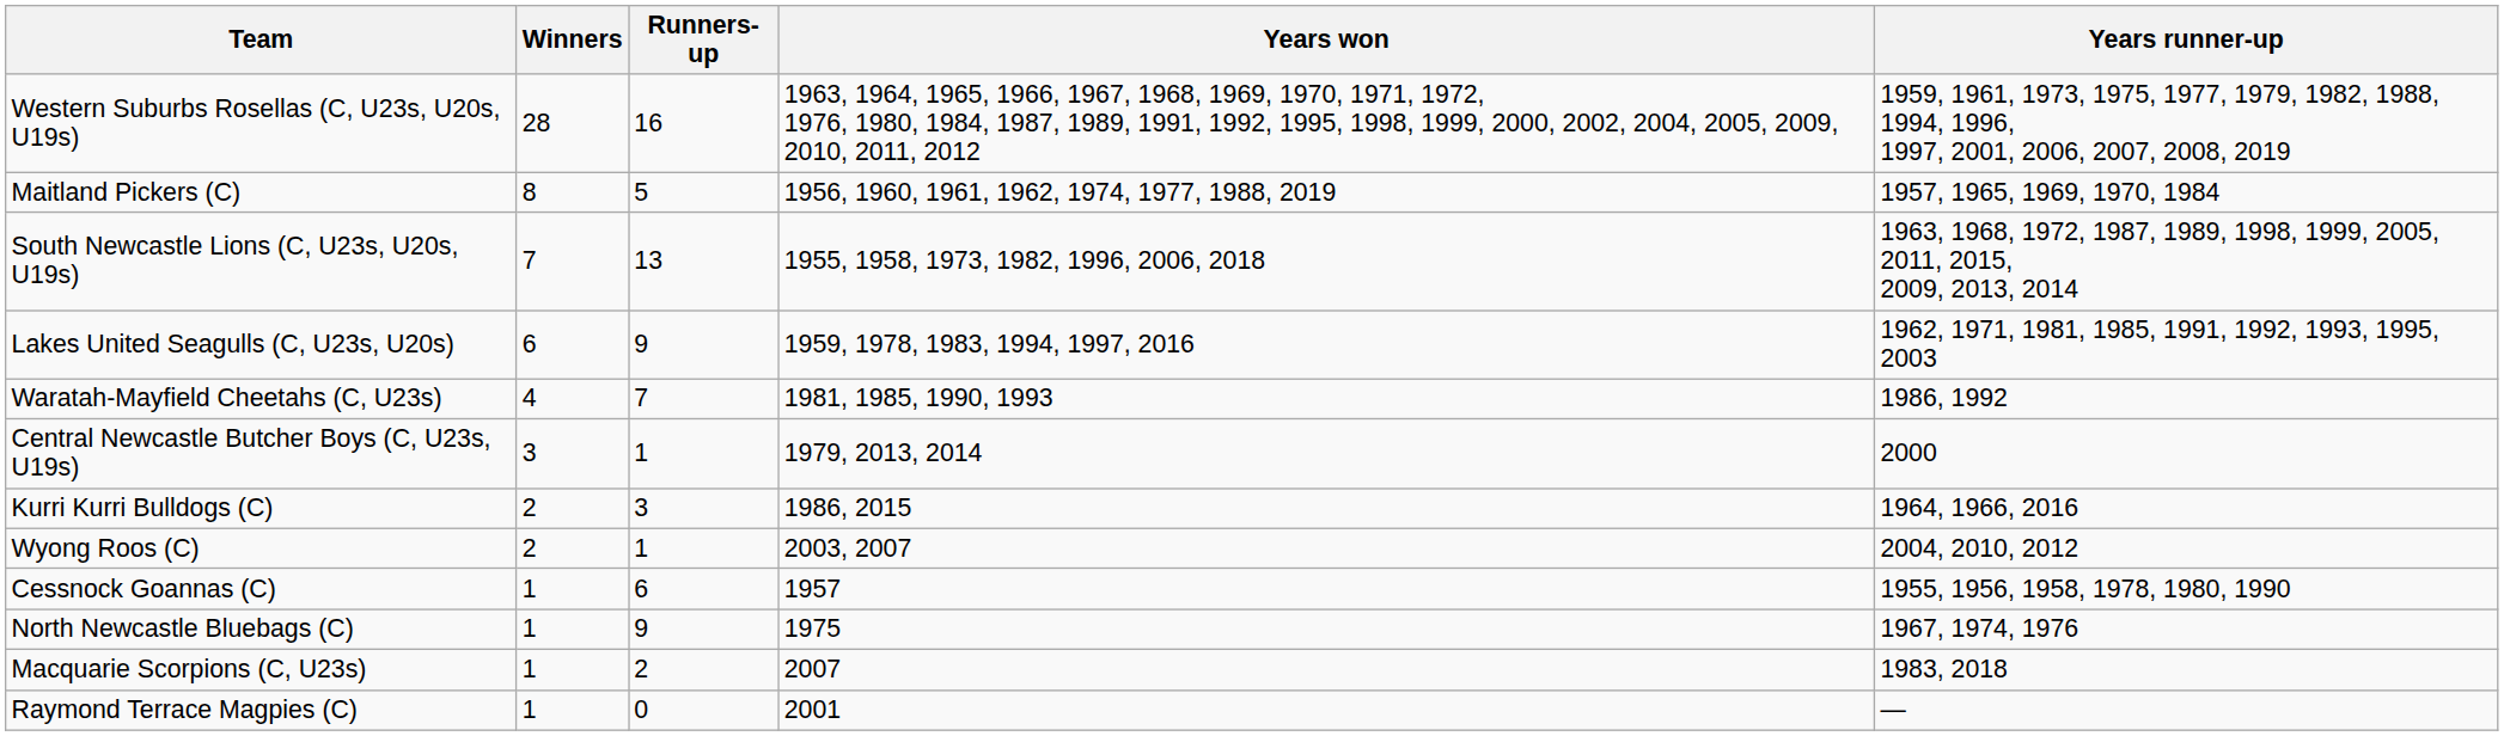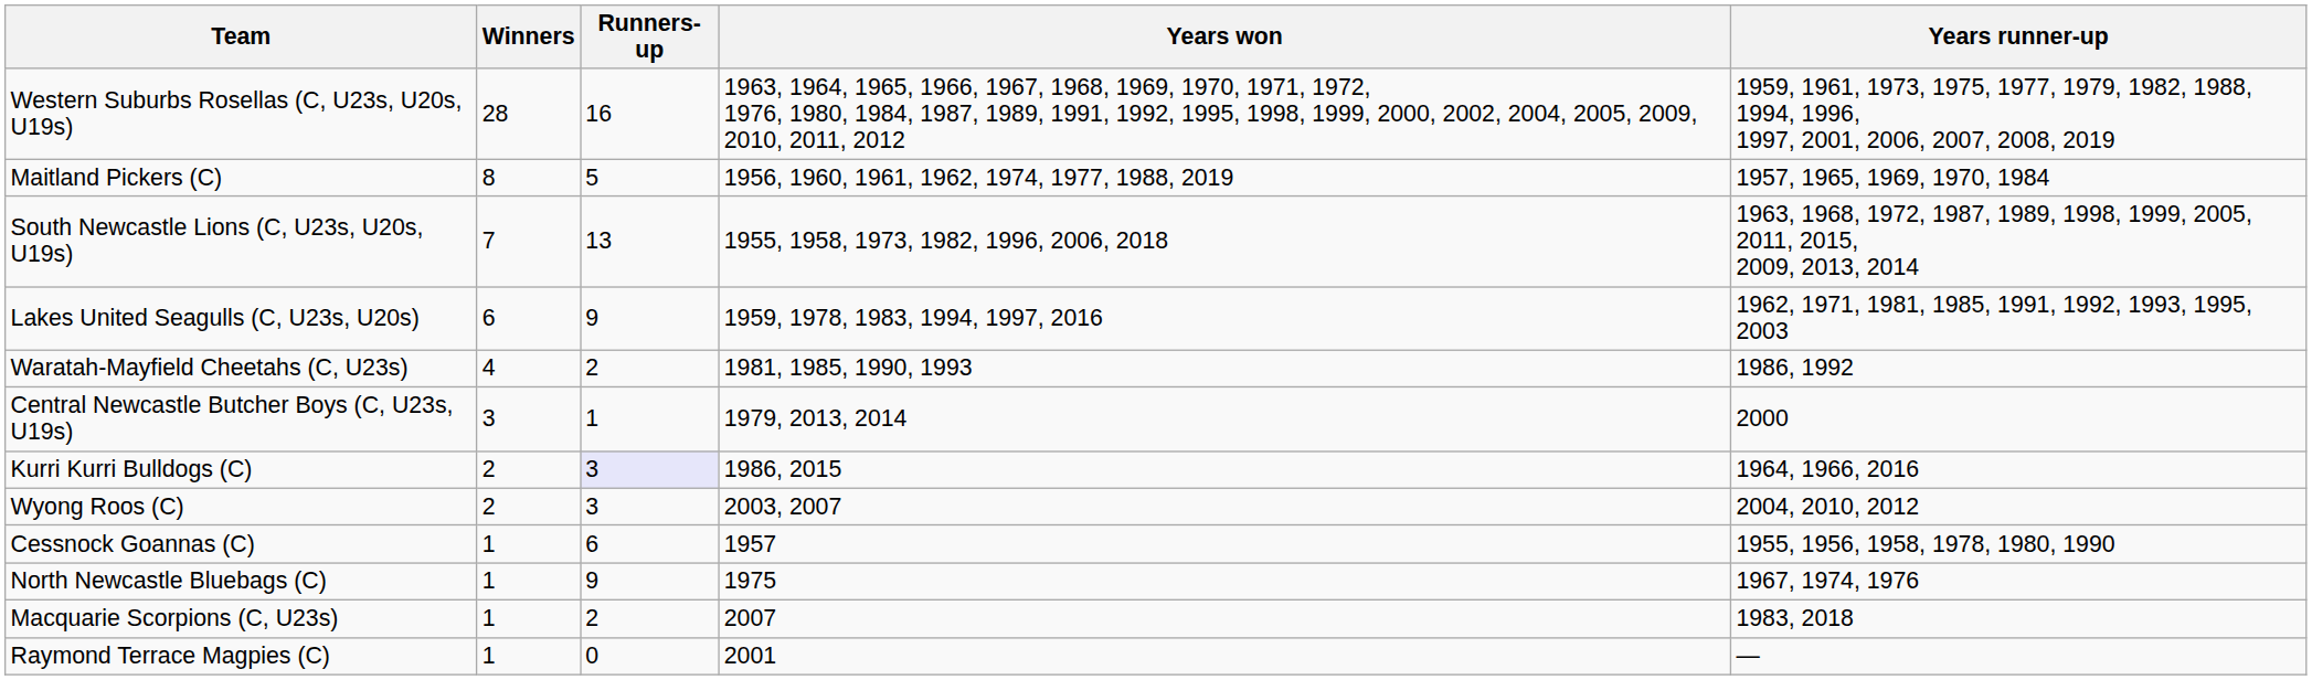Waratah-Mayfield Cheetahs (C, U23s) | Runners-up: 7 -> 2
Kurri Kurri Bulldogs (C) | Runners-up: no background -> lavender background
Wyong Roos (C) | Runners-up: 1 -> 3
